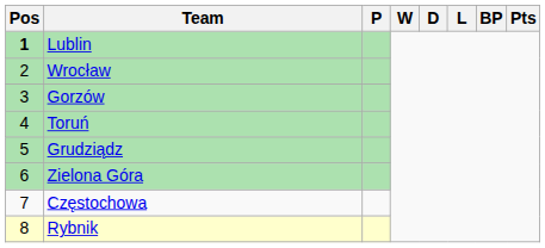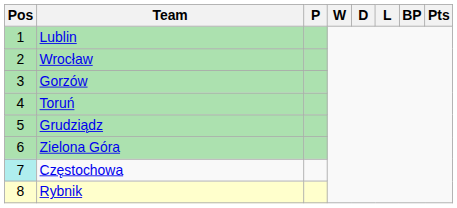Lublin | Pos: bold -> normal
Częstochowa | Pos: no background -> paleturquoise background
